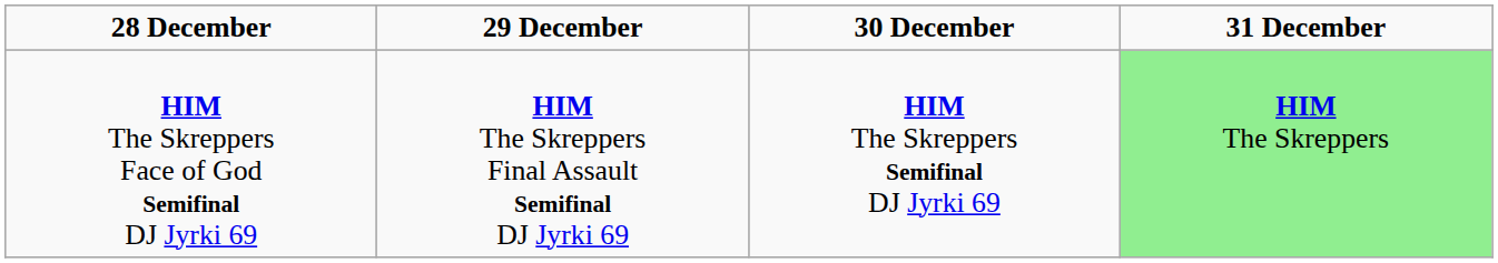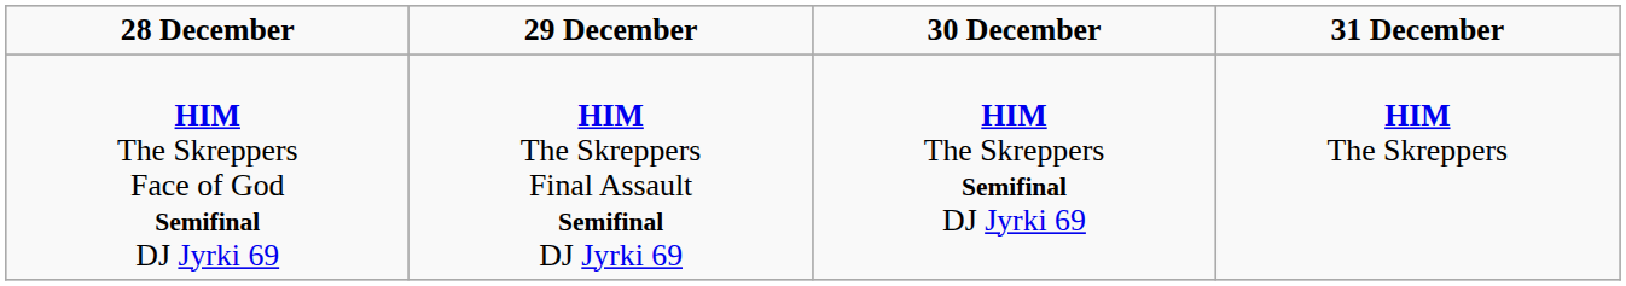HIM The Skreppers Face of God Semifinal DJ Jyrki 69 | column 4: lightgreen background -> no background
